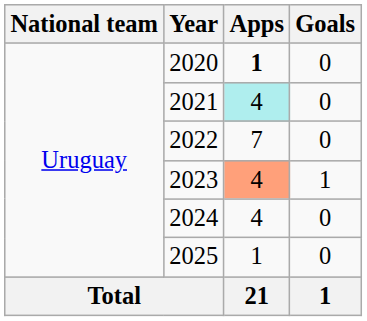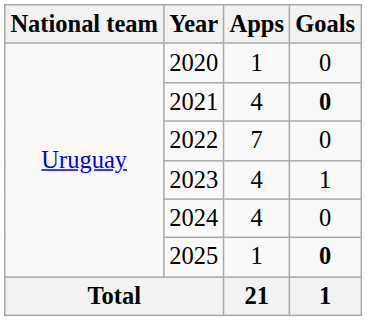2020 | Apps: bold -> normal
2021 | Apps: paleturquoise background -> no background
2021 | Goals: normal -> bold
2023 | Apps: lightsalmon background -> no background
2025 | Goals: normal -> bold
